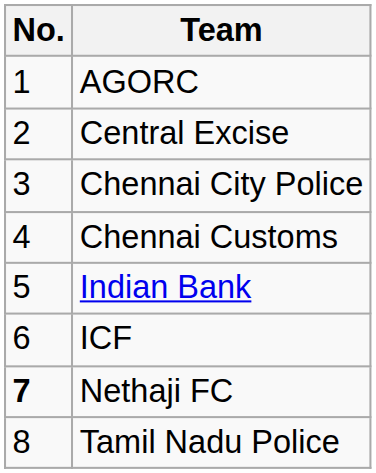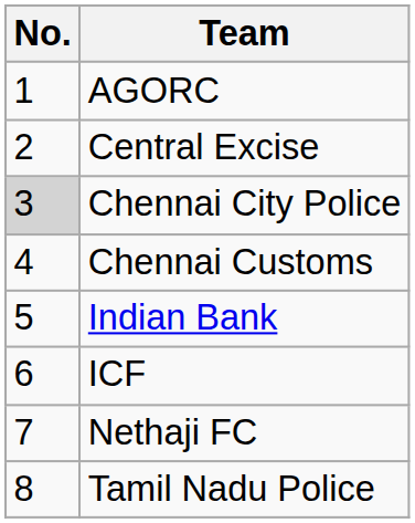Chennai City Police | No.: no background -> lightgrey background
Nethaji FC | No.: bold -> normal
